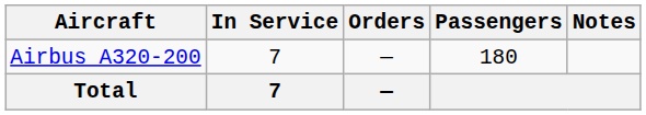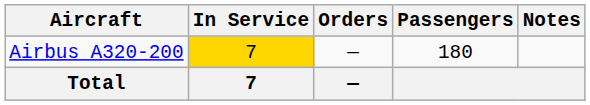Airbus A320-200 | In Service: no background -> gold background
